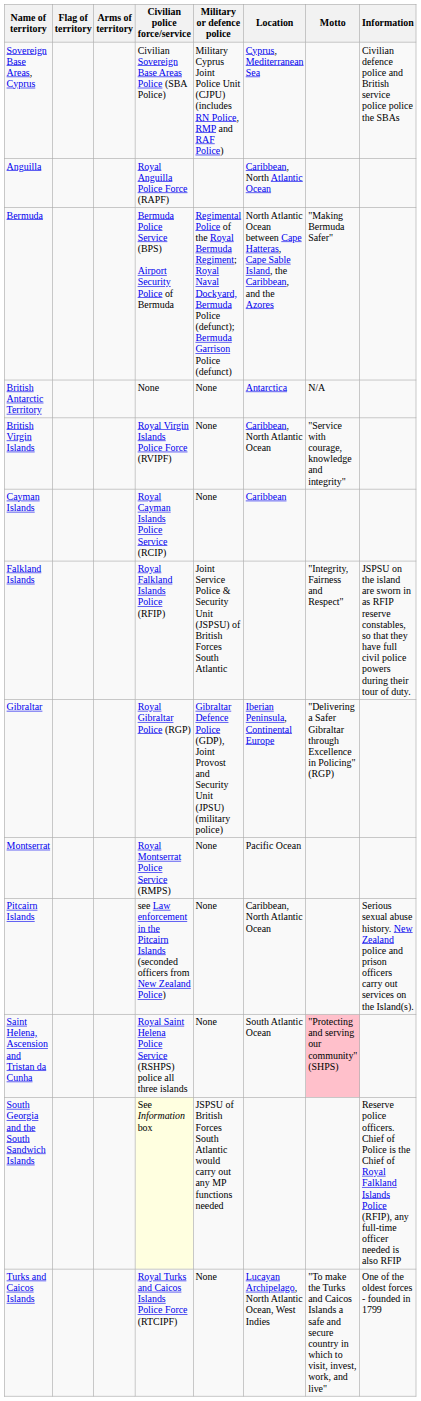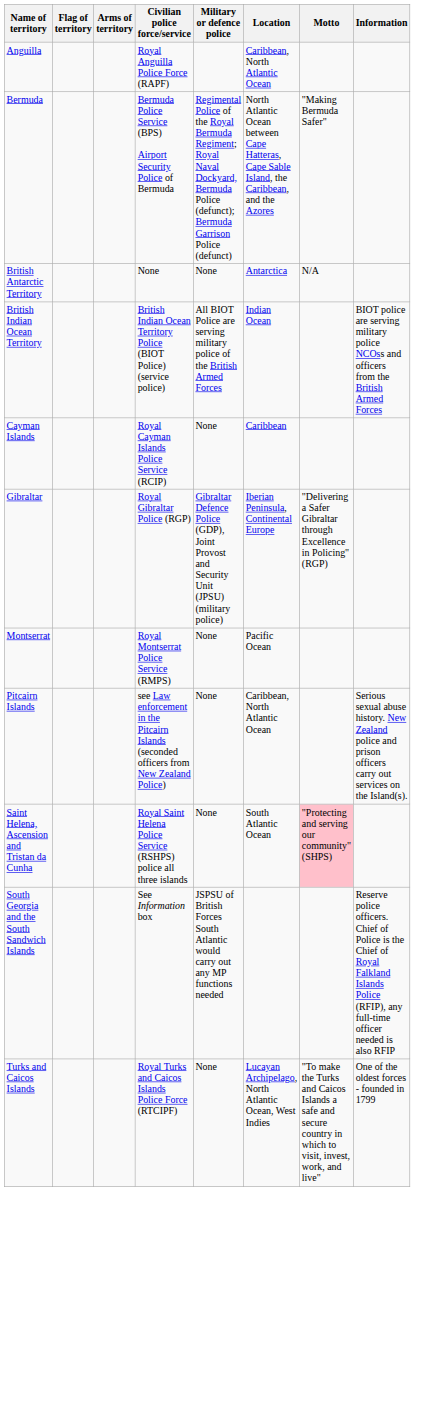- row: Sovereign Base Areas, Cyprus | Civilian Sovereign Base Areas Police (SBA Police) | Military Cyprus Joint Police Unit (CJPU) (includes RN Police, RMP and RAF Police) | Cyprus, Mediterranean Sea | Civilian defence police and British service police police the SBAs
+ row: British Indian Ocean Territory | British Indian Ocean Territory Police (BIOT Police) (service police) | All BIOT Police are serving military police of the British Armed Forces | Indian Ocean | BIOT police are serving military police NCOss and officers from the British Armed Forces
- row: British Virgin Islands | Royal Virgin Islands Police Force (RVIPF) | None | Caribbean, North Atlantic Ocean | "Service with courage, knowledge and integrity"
- row: Falkland Islands | Royal Falkland Islands Police (RFIP) | Joint Service Police & Security Unit (JSPSU) of British Forces South Atlantic | "Integrity, Fairness and Respect" | JSPSU on the island are sworn in as RFIP reserve constables, so that they have full civil police powers during their tour of duty.
South Georgia and the South Sandwich Islands | Civilian police force/service: lightyellow background -> no background
